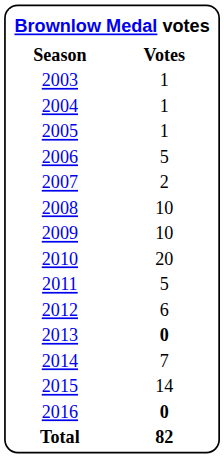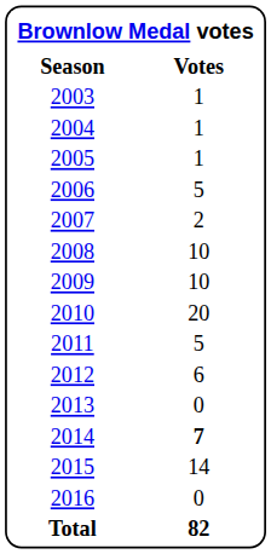2013 | Votes: bold -> normal
2014 | Votes: normal -> bold
2016 | Votes: bold -> normal
